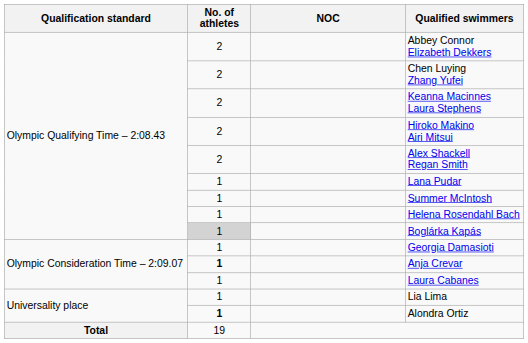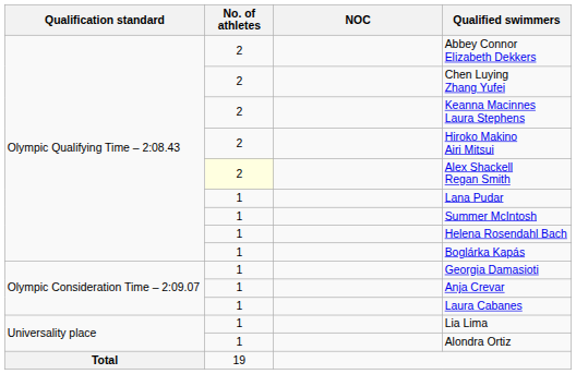Alex Shackell Regan Smith | No. of athletes: no background -> lightyellow background
Boglárka Kapás | No. of athletes: lightgrey background -> no background
Anja Crevar | No. of athletes: bold -> normal
Alondra Ortiz | No. of athletes: bold -> normal
